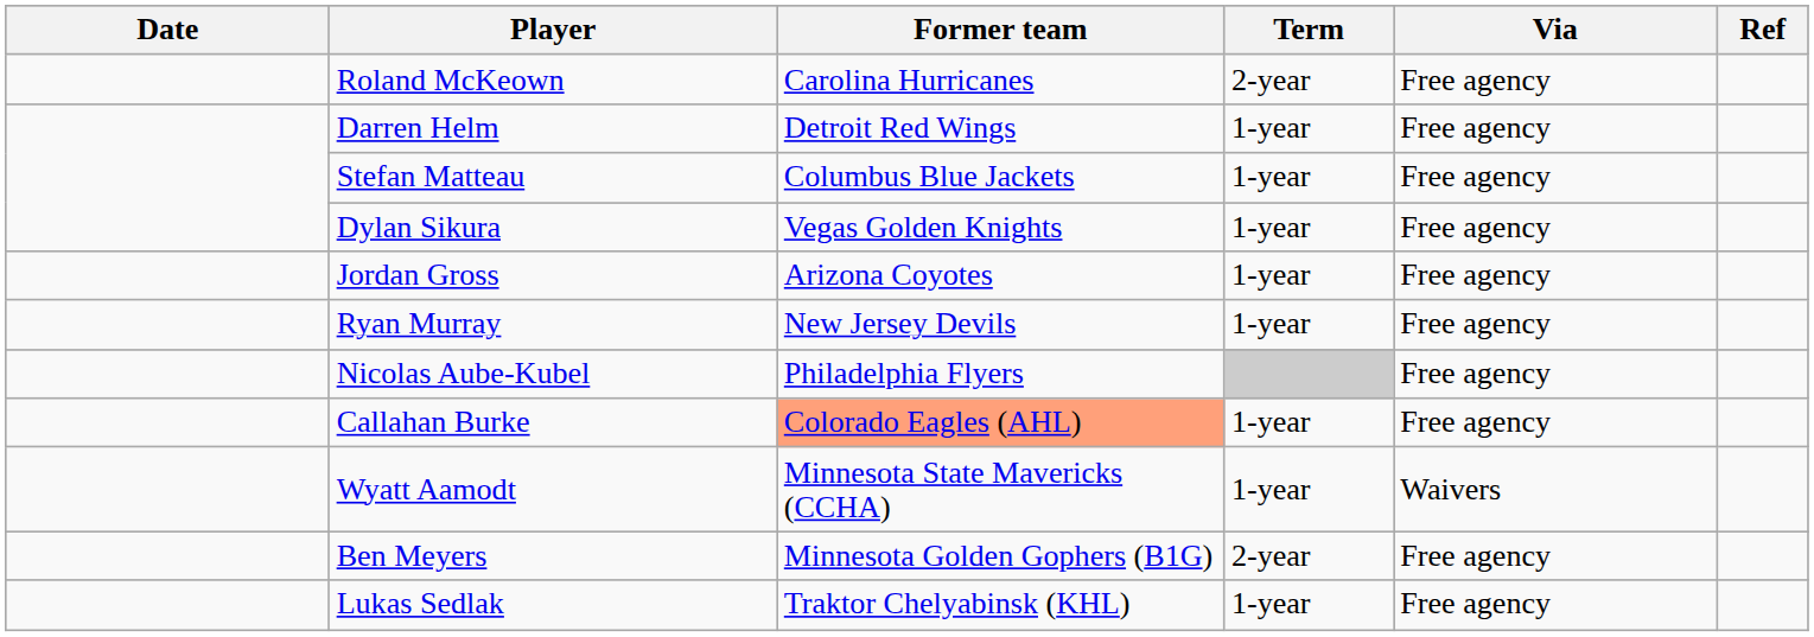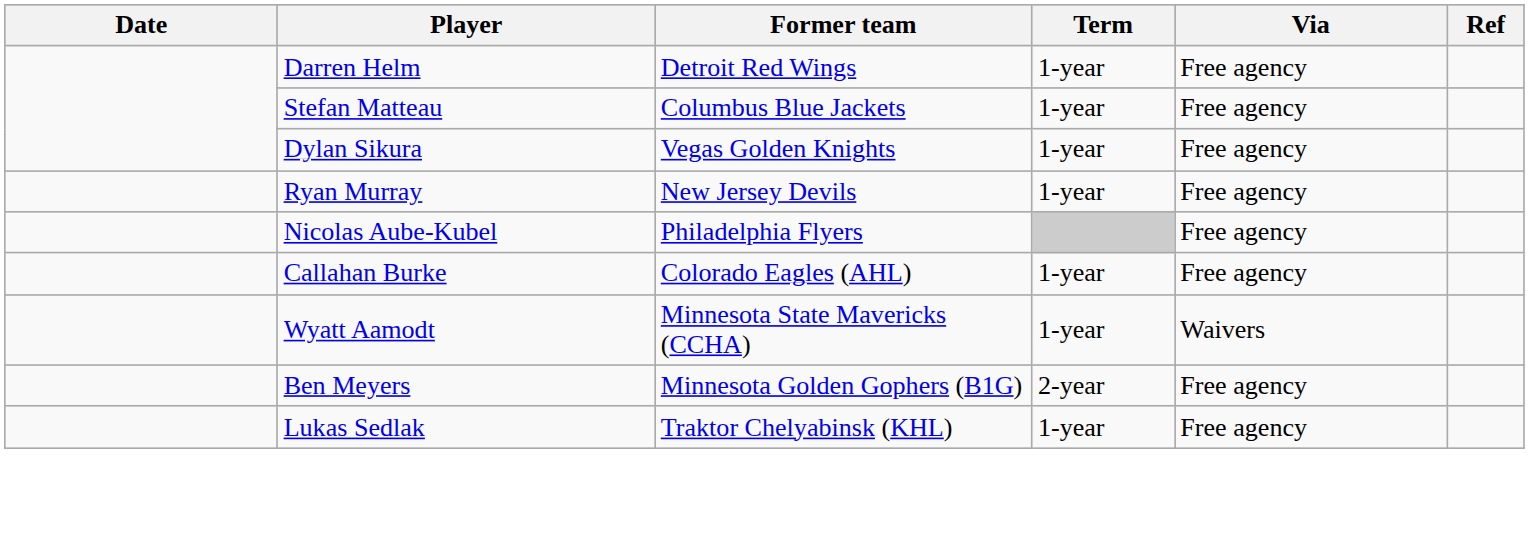- row: Roland McKeown | Carolina Hurricanes | 2-year | Free agency
- row: Jordan Gross | Arizona Coyotes | 1-year | Free agency
Callahan Burke | Former team: lightsalmon background -> no background
